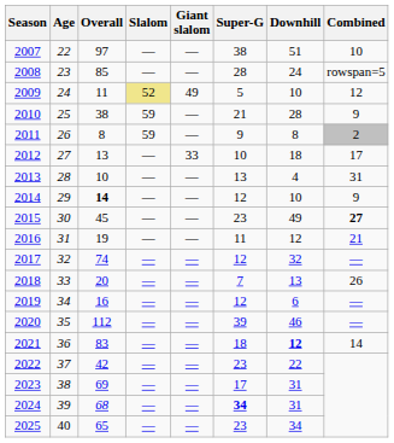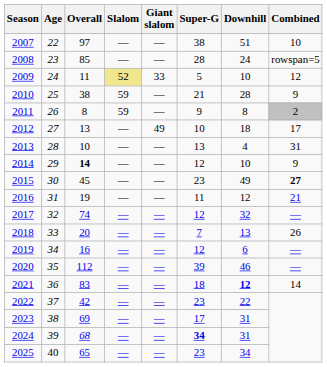2009 | Giant slalom: 49 -> 33
2012 | Giant slalom: 33 -> 49
